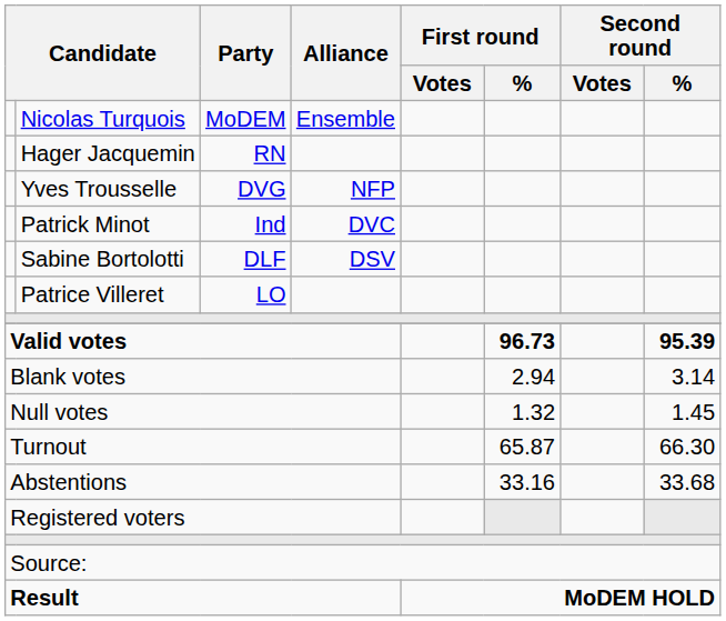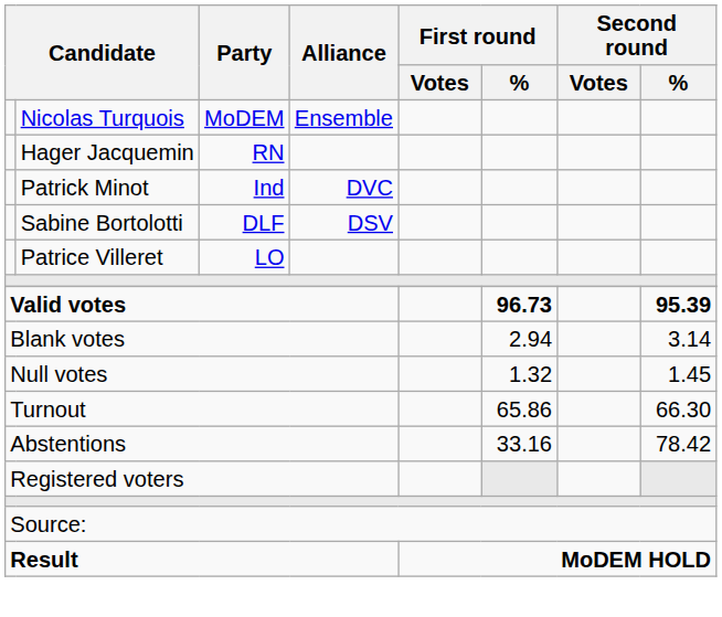- row: Yves Trousselle | DVG | NFP
Turnout | First round / %: 65.87 -> 65.86
Abstentions | Second round / %: 33.68 -> 78.42
